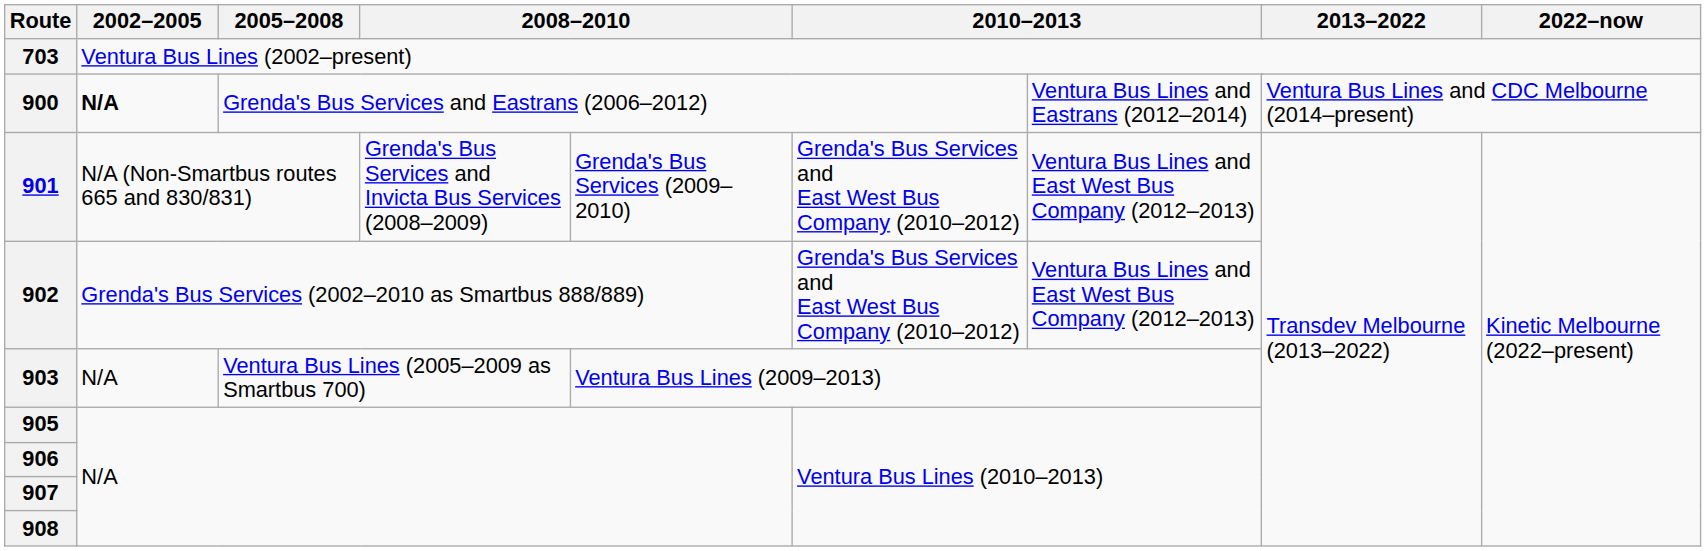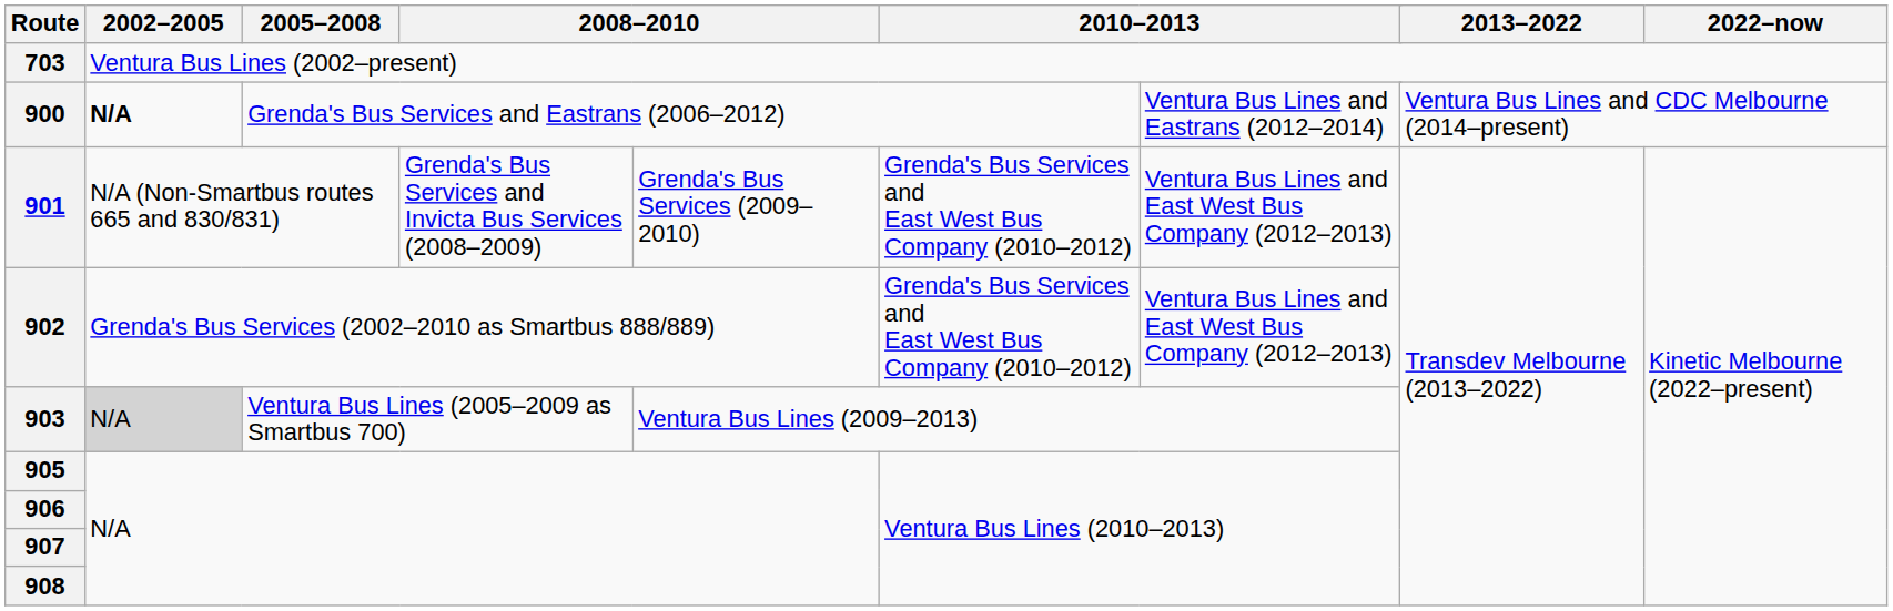903 | 2002–2005: no background -> lightgrey background
